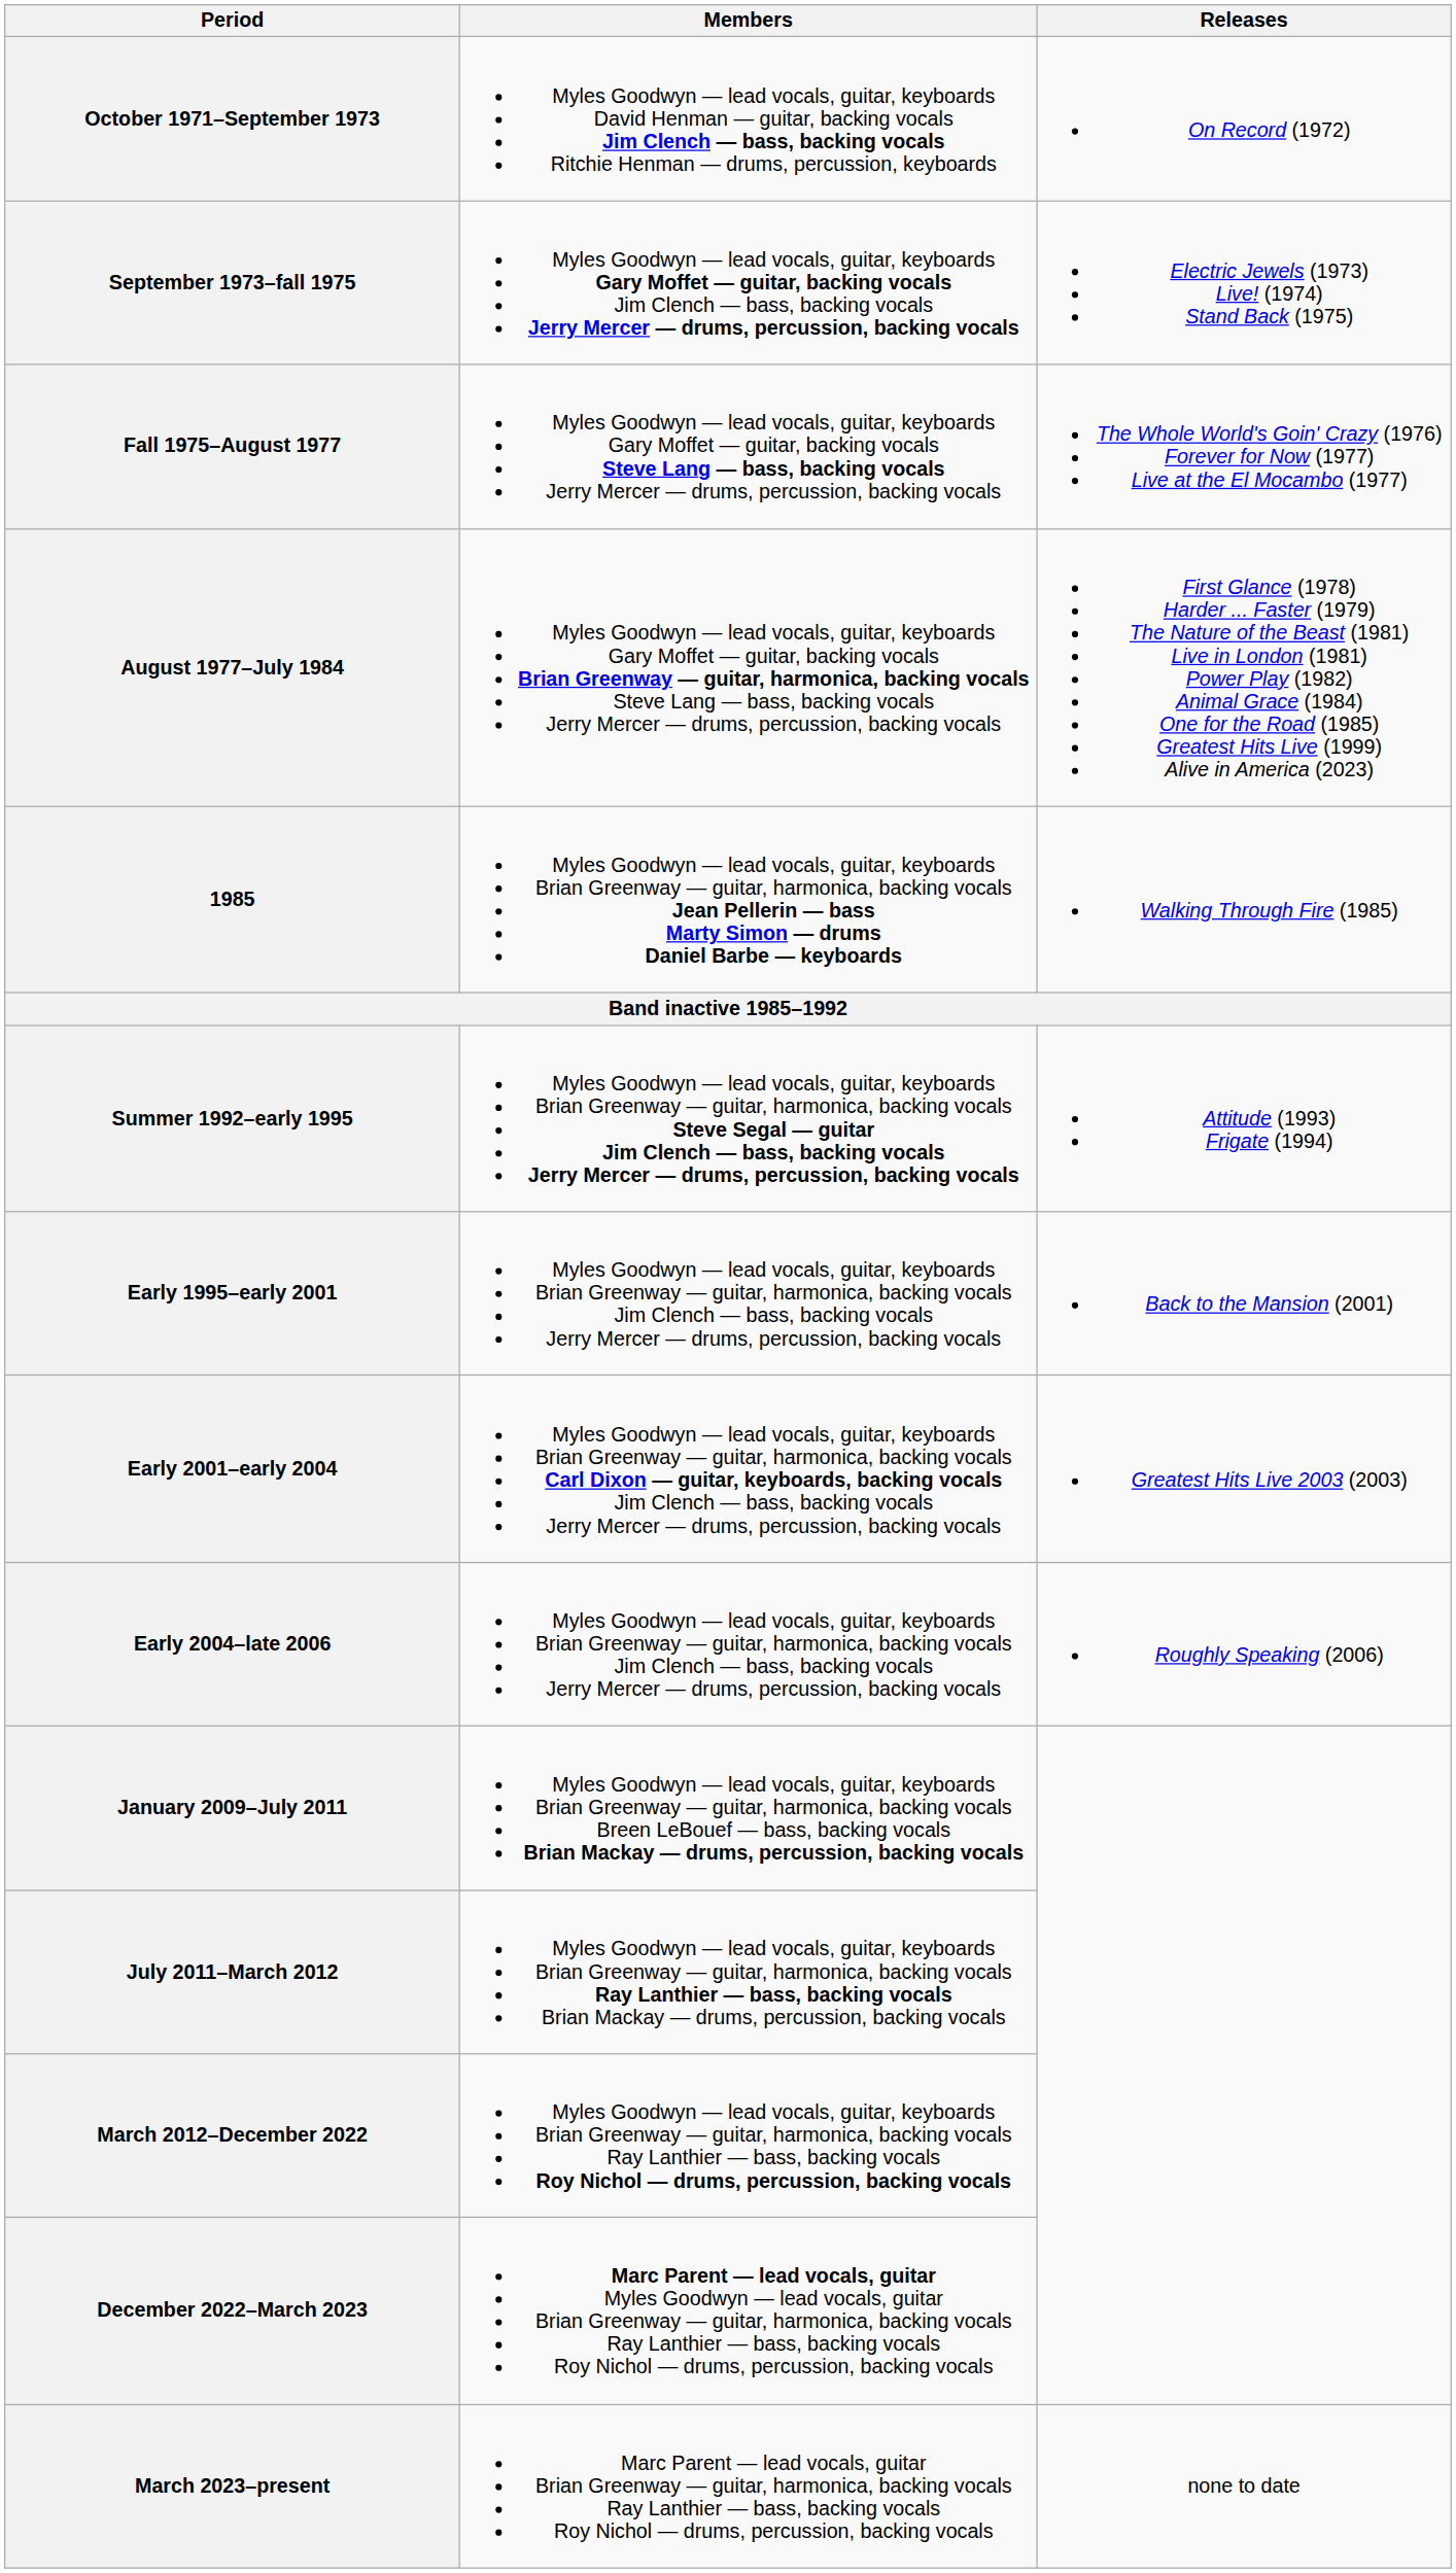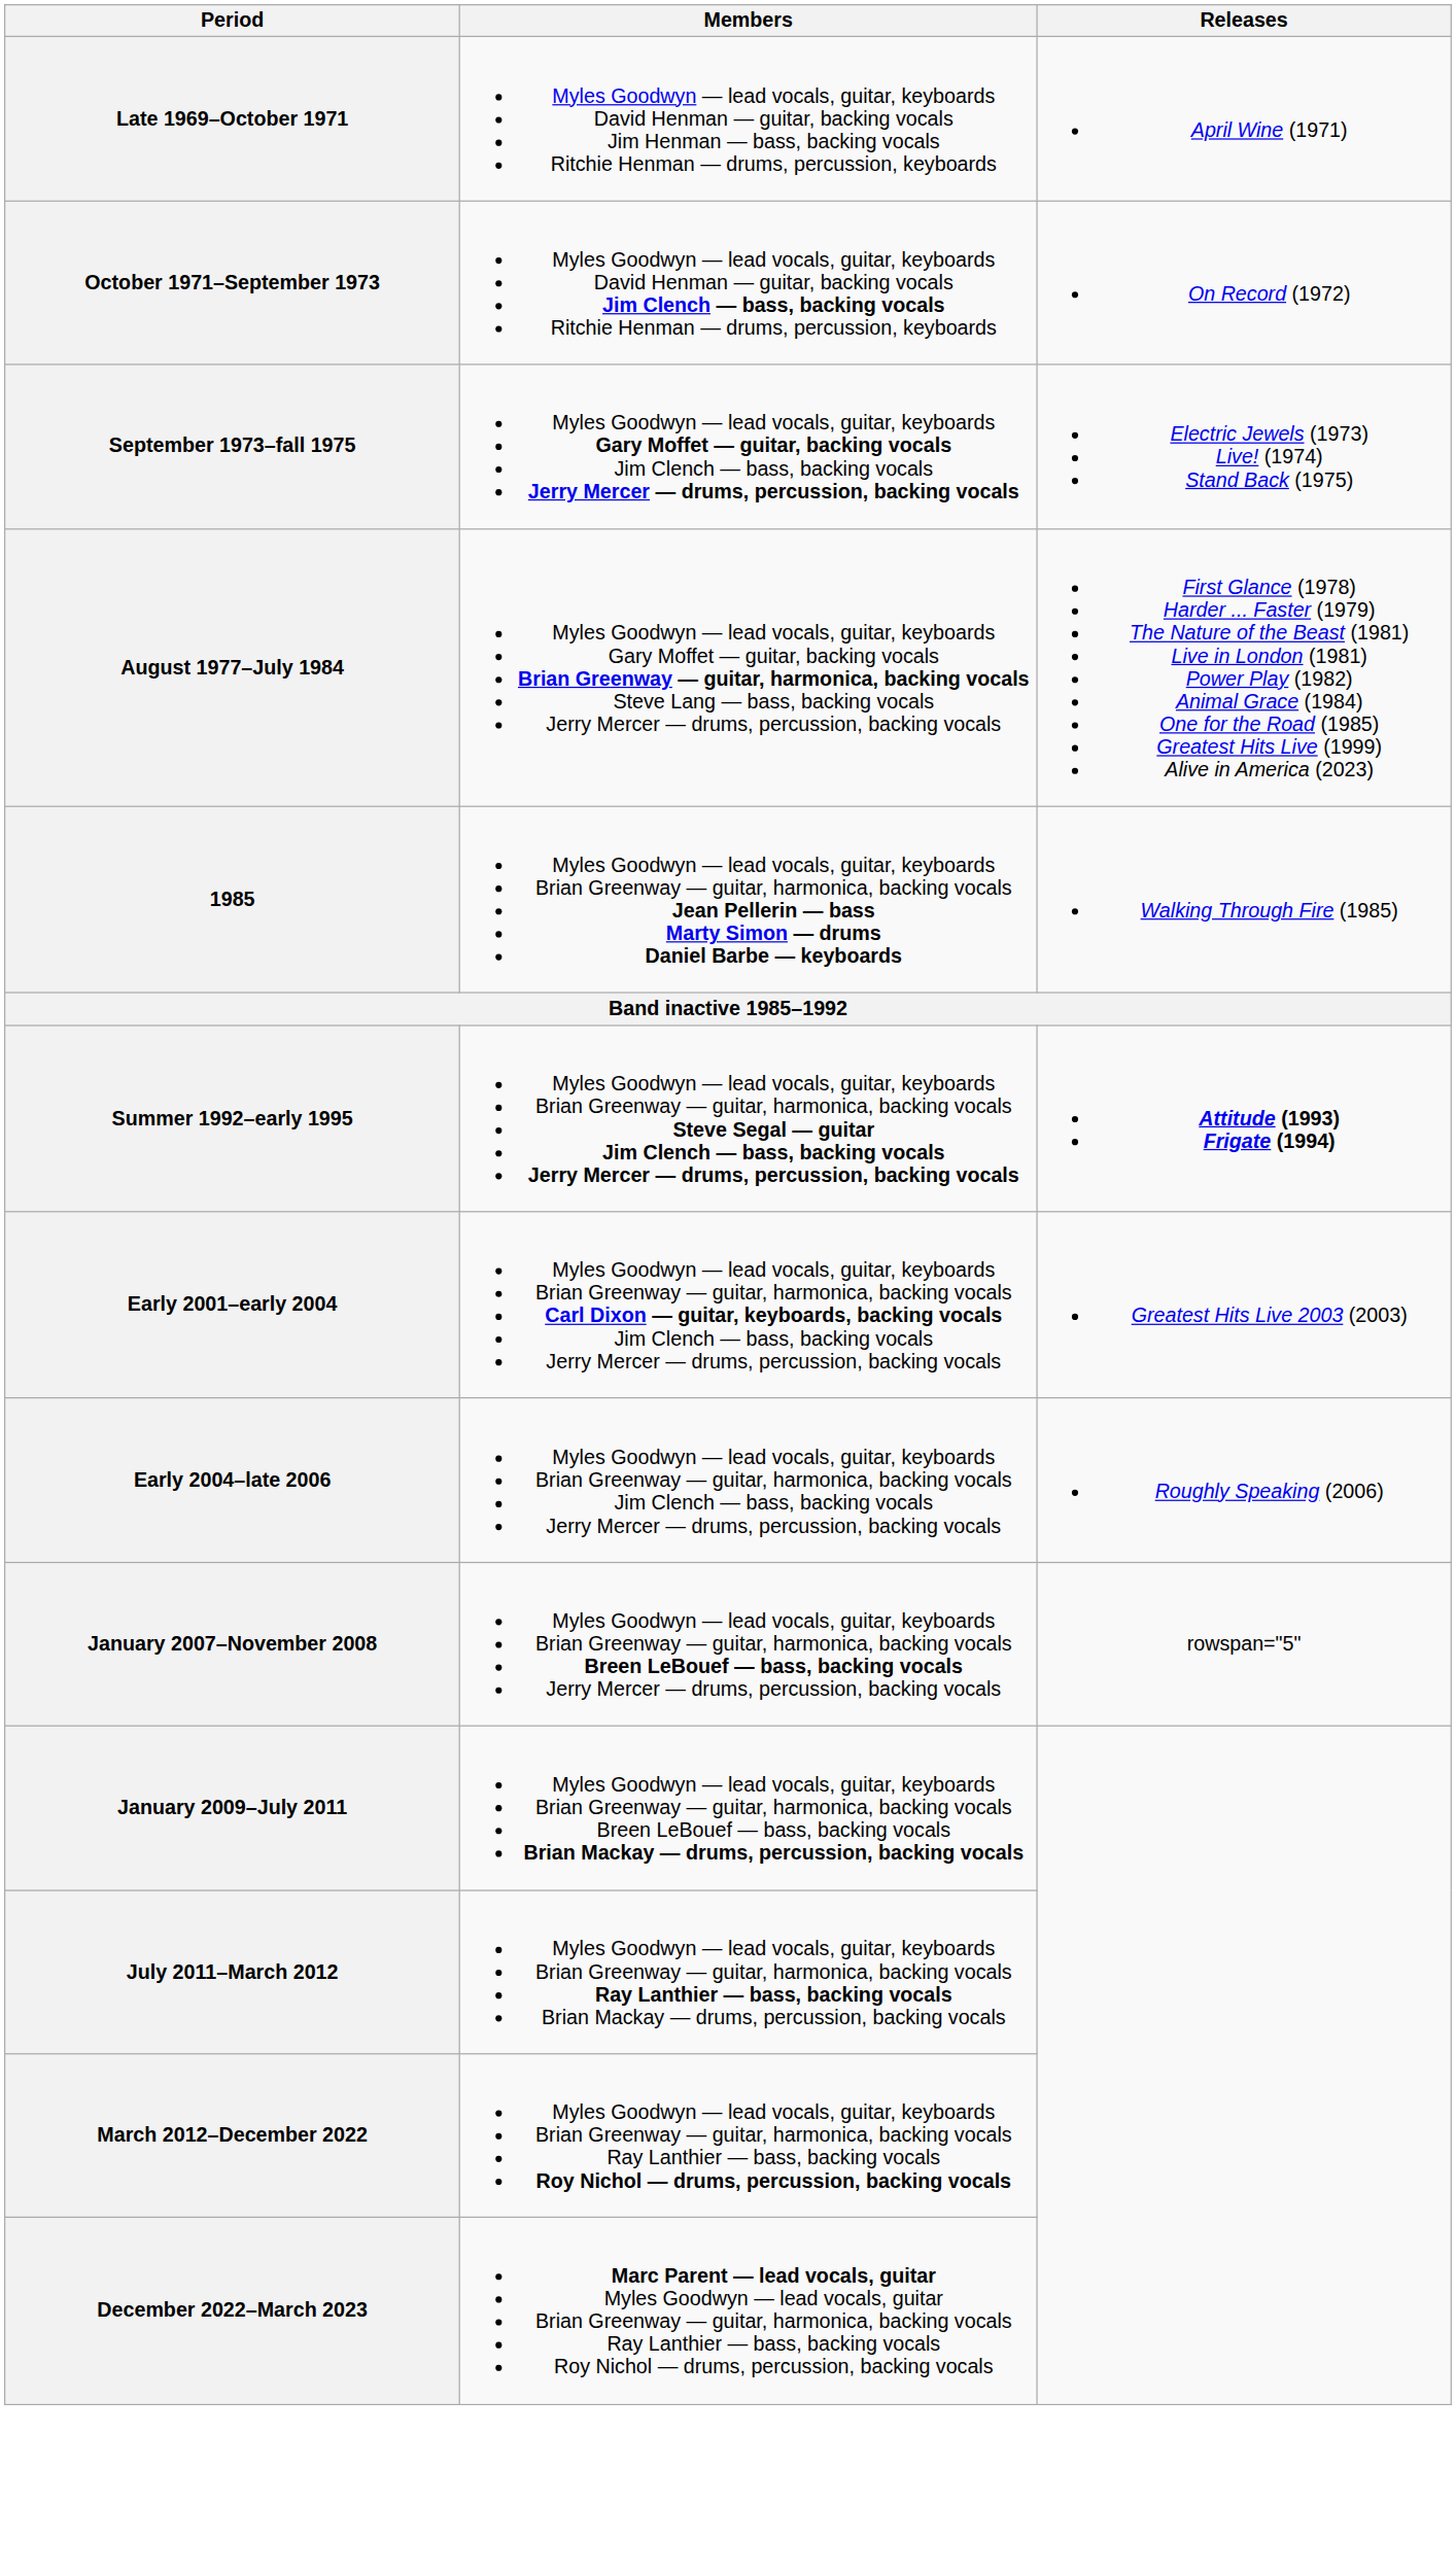+ row: Late 1969–October 1971 | Myles Goodwyn — lead vocals, guitar, keyboards David Henman — guitar, backing vocals Jim Henman — bass, backing vocals Ritchie Henman — drums, percussion, keyboards | April Wine (1971)
- row: Fall 1975–August 1977 | Myles Goodwyn — lead vocals, guitar, keyboards Gary Moffet — guitar, backing vocals Steve Lang — bass, backing vocals Jerry Mercer — drums, percussion, backing vocals | The Whole World's Goin' Crazy (1976) Forever for Now (1977) Live at the El Mocambo (1977)
Summer 1992–early 1995 | Releases: normal -> bold
- row: Early 1995–early 2001 | Myles Goodwyn — lead vocals, guitar, keyboards Brian Greenway — guitar, harmonica, backing vocals Jim Clench — bass, backing vocals Jerry Mercer — drums, percussion, backing vocals | Back to the Mansion (2001)
+ row: January 2007–November 2008 | Myles Goodwyn — lead vocals, guitar, keyboards Brian Greenway — guitar, harmonica, backing vocals Breen LeBouef — bass, backing vocals Jerry Mercer — drums, percussion, backing vocals | rowspan="5"
- row: March 2023–present | Marc Parent — lead vocals, guitar Brian Greenway — guitar, harmonica, backing vocals Ray Lanthier — bass, backing vocals Roy Nichol — drums, percussion, backing vocals | none to date
